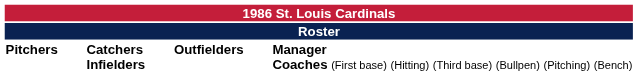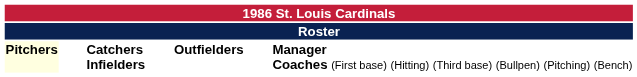Pitchers | column 1: no background -> lightyellow background
